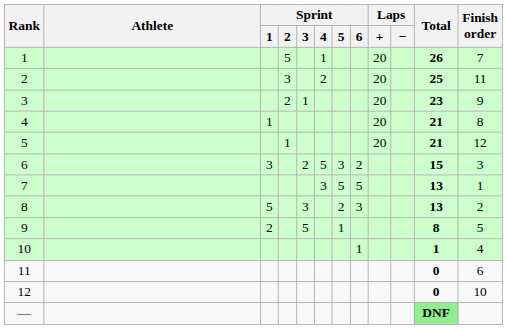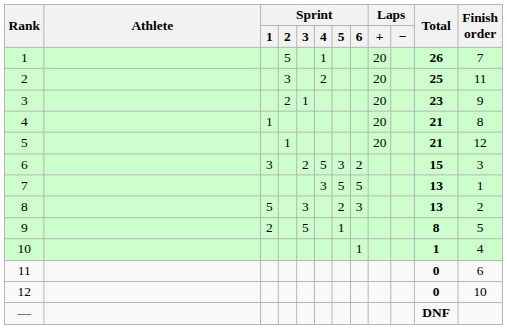— | Total: lightgreen background -> no background
